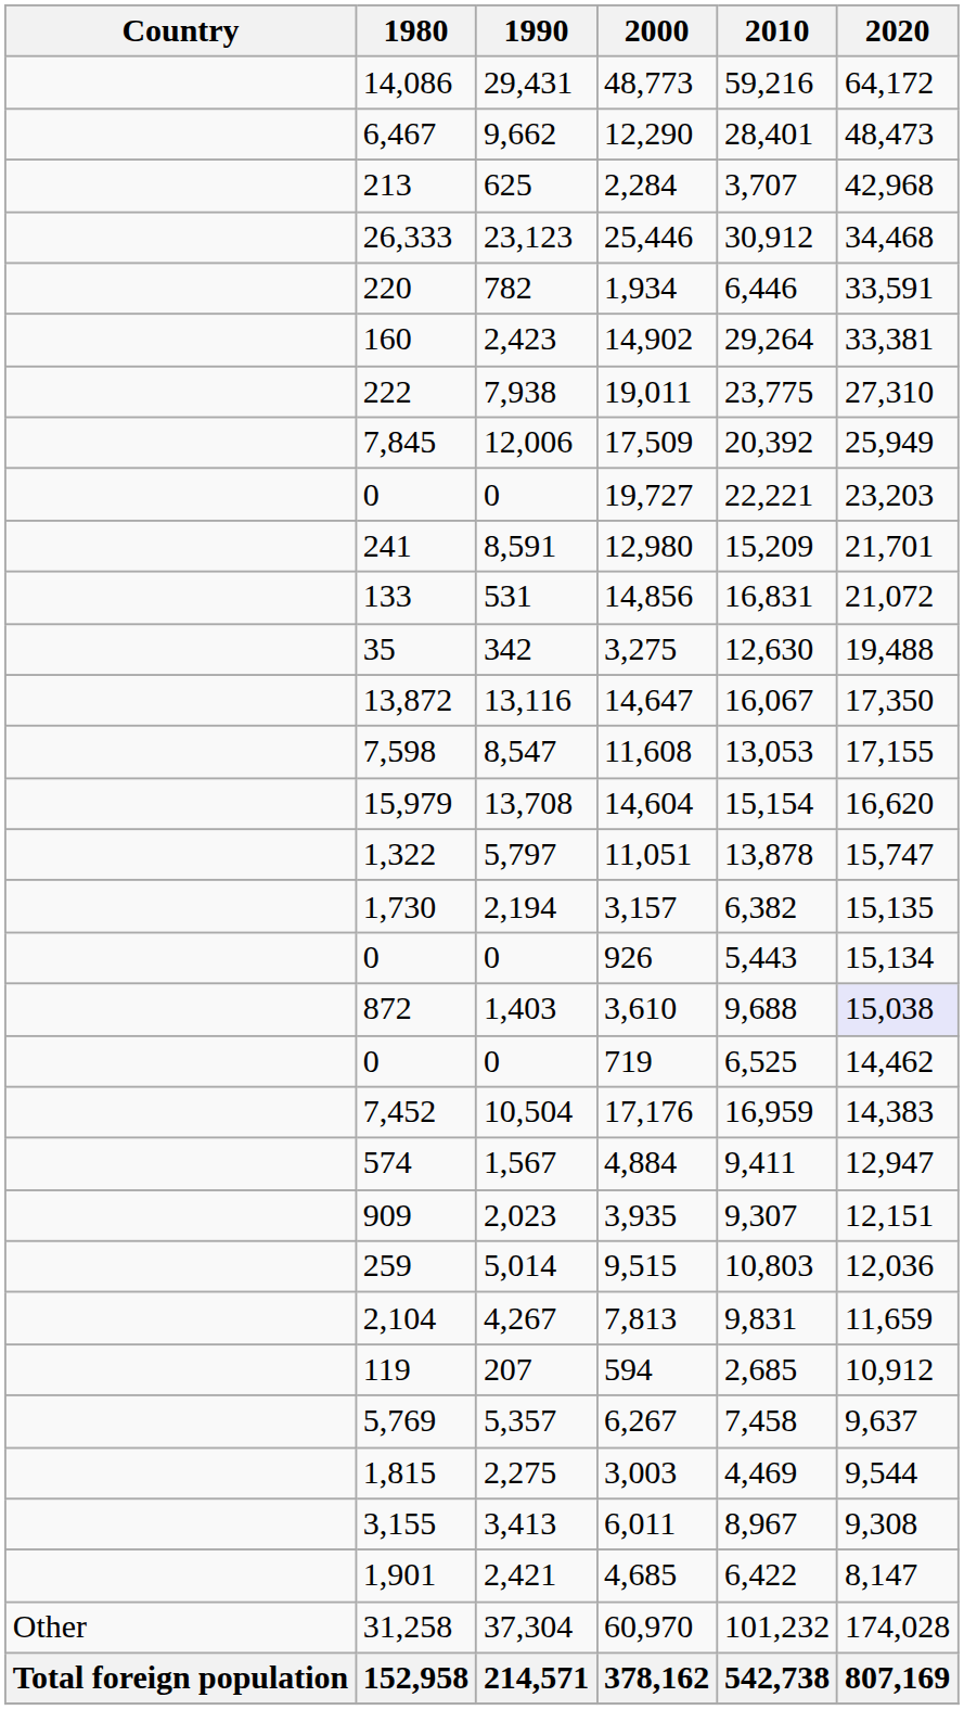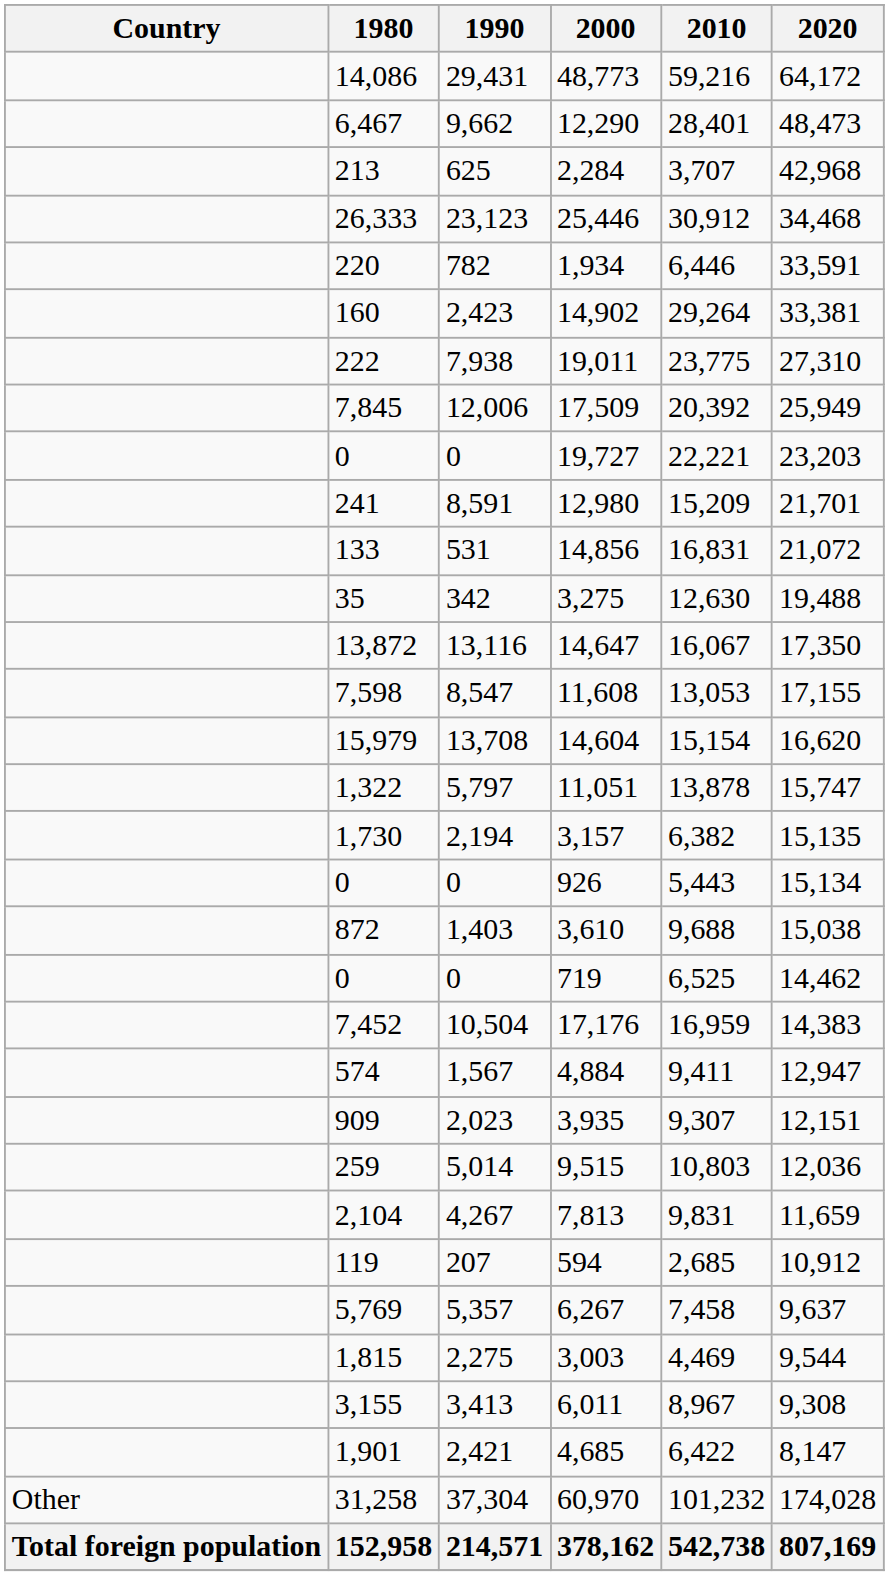3,610 | 2020: lavender background -> no background
